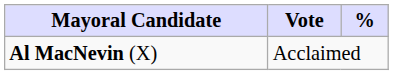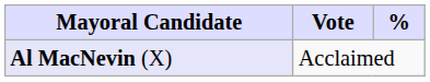Al MacNevin (X) | Mayoral Candidate: no background -> lavender background
